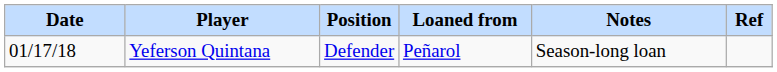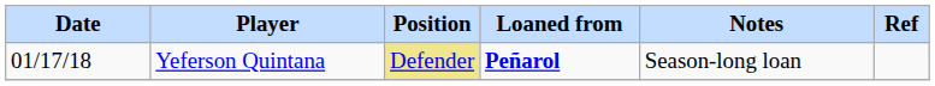Yeferson Quintana | Position: no background -> khaki background
Yeferson Quintana | Loaned from: normal -> bold
